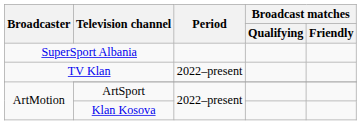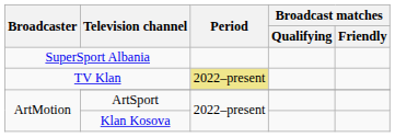TV Klan | Period: no background -> khaki background
